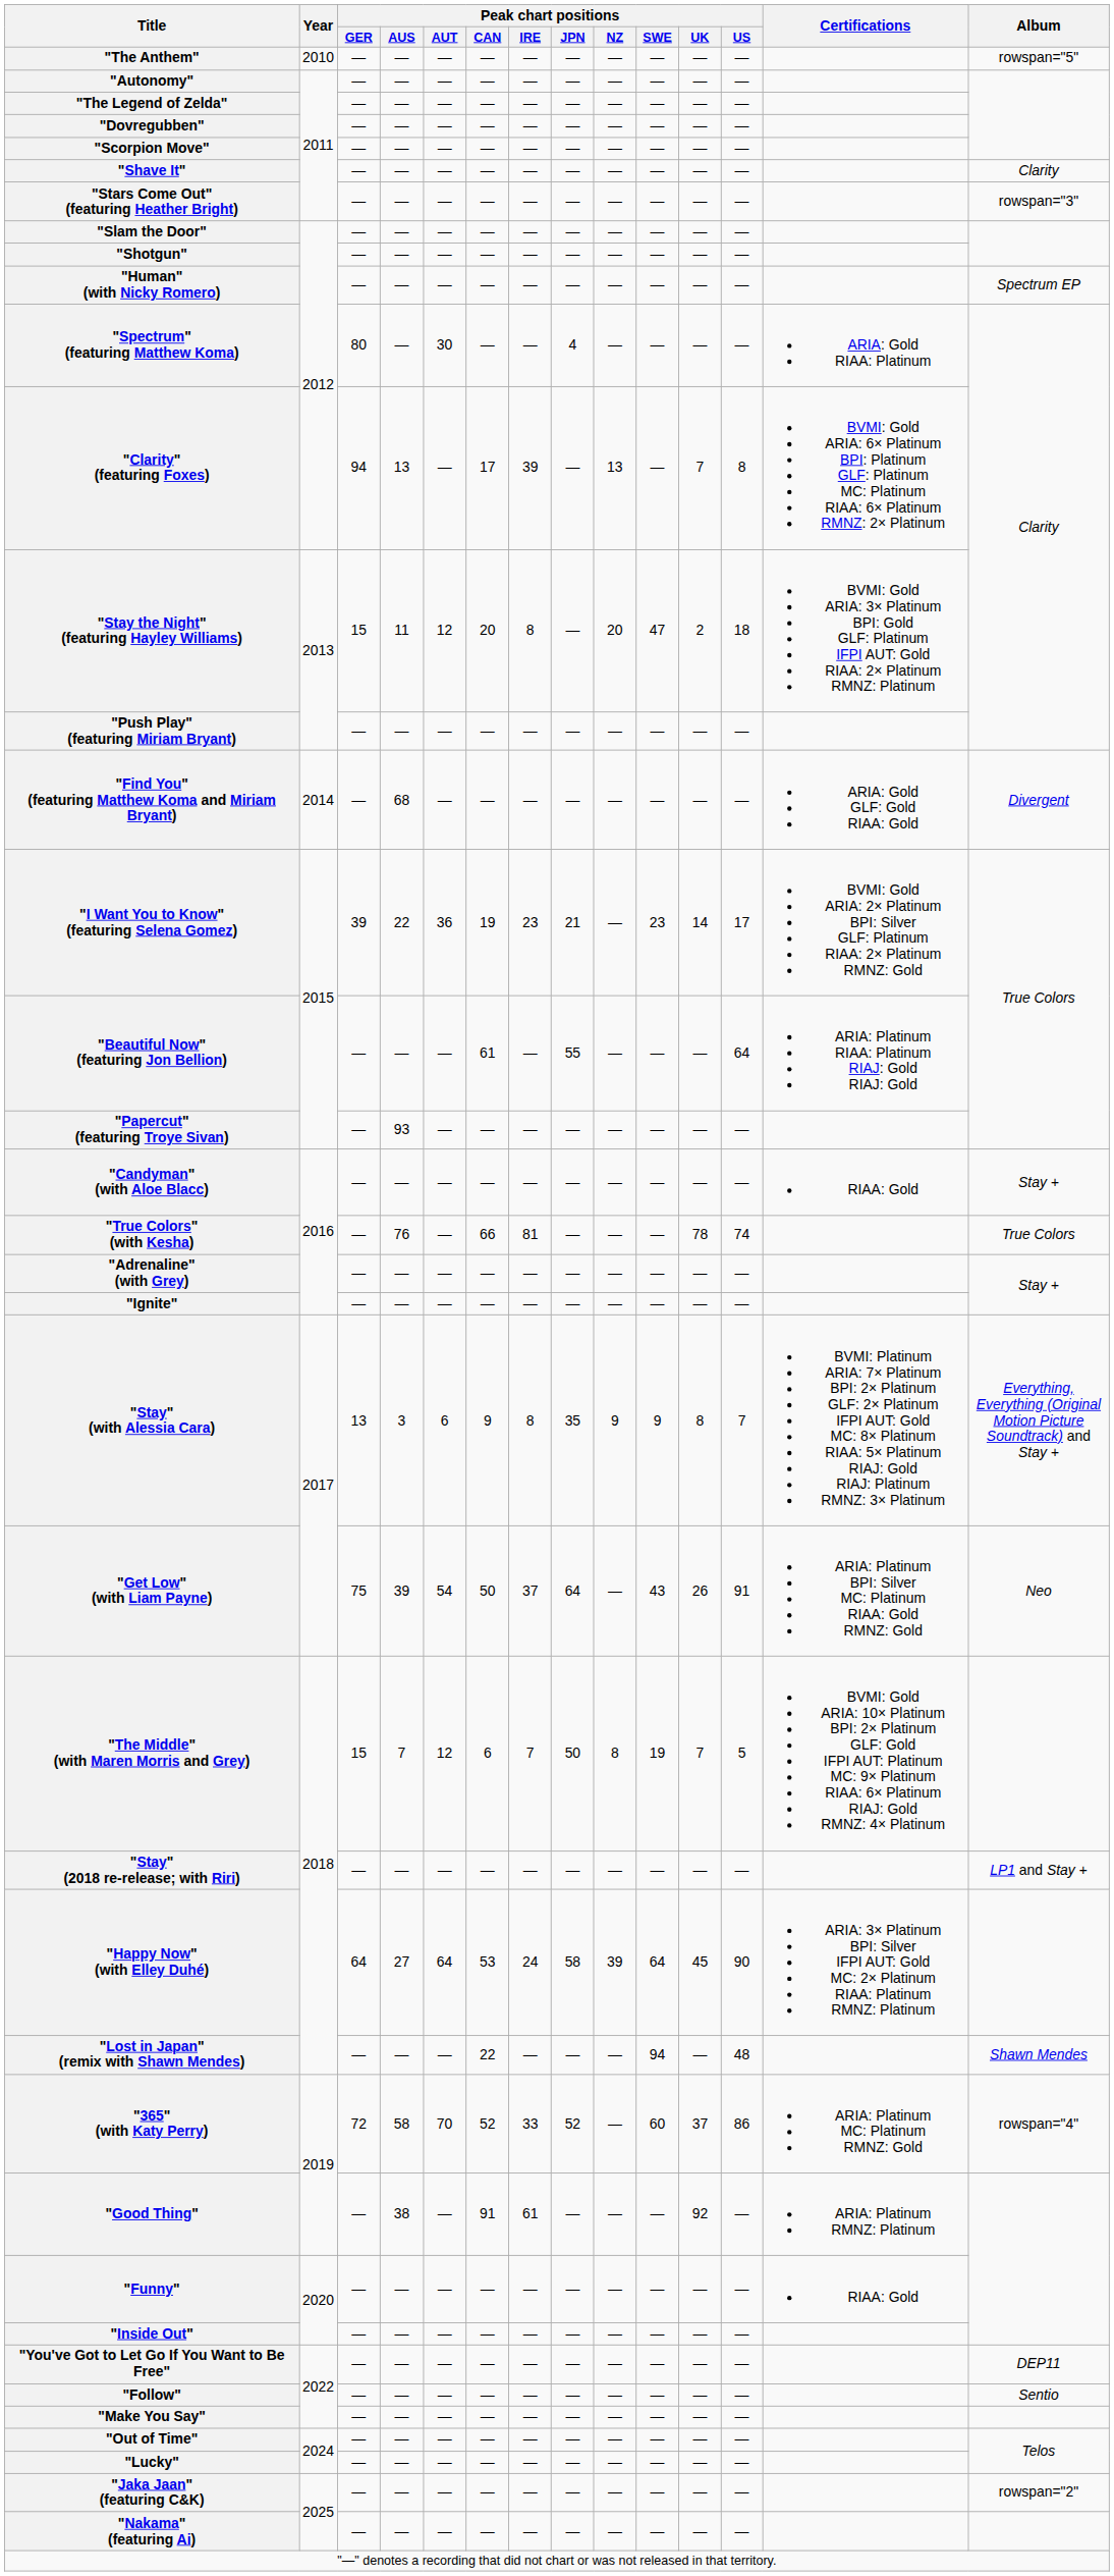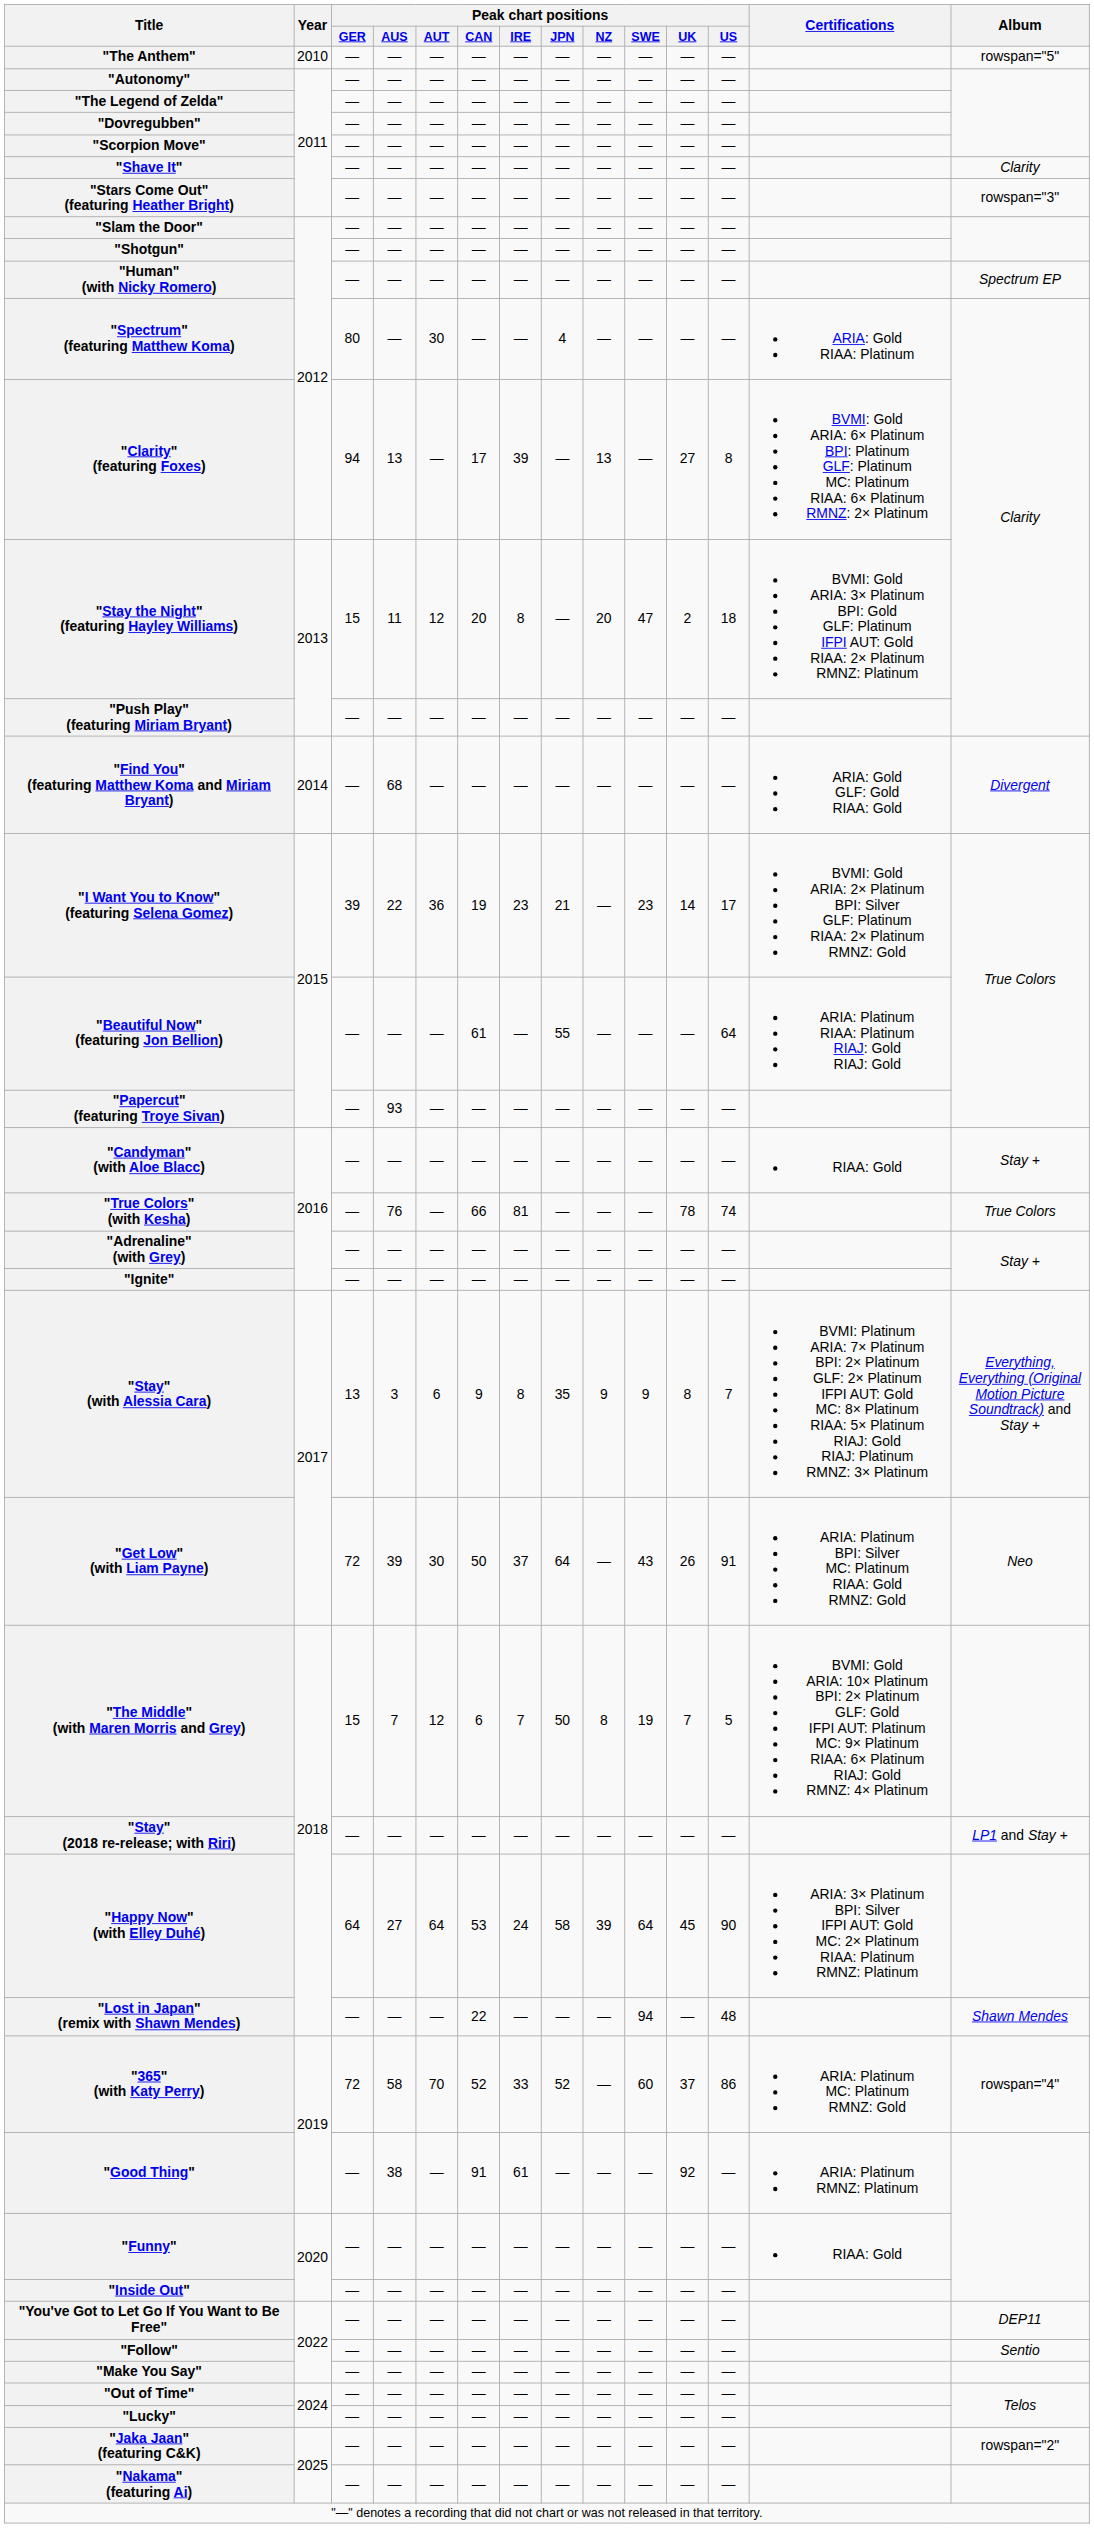"Clarity" (featuring Foxes) | Peak chart positions / UK: 7 -> 27
"Get Low" (with Liam Payne) | Peak chart positions / GER: 75 -> 72
"Get Low" (with Liam Payne) | Peak chart positions / AUT: 54 -> 30
